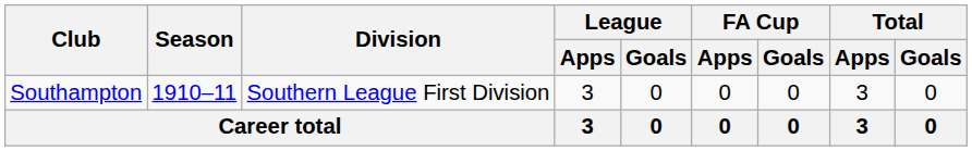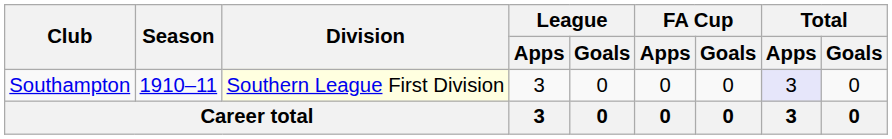Southampton | Division: no background -> lightyellow background
Southampton | Total / Apps: no background -> lavender background
